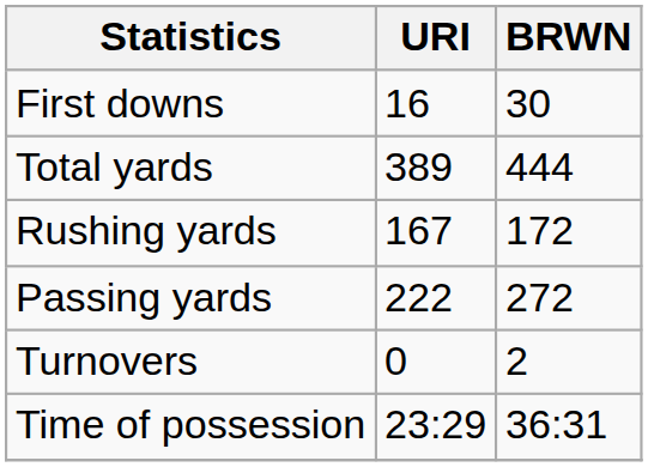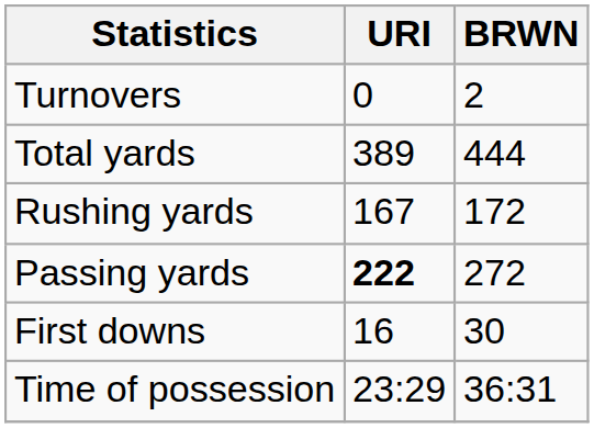rows swapped: First downs <-> Turnovers
Passing yards | URI: normal -> bold
